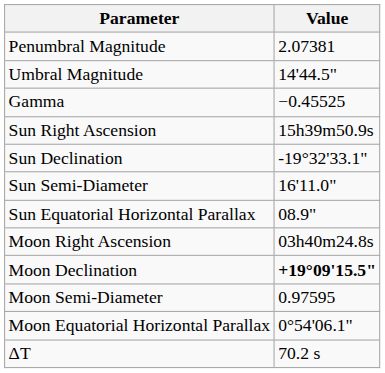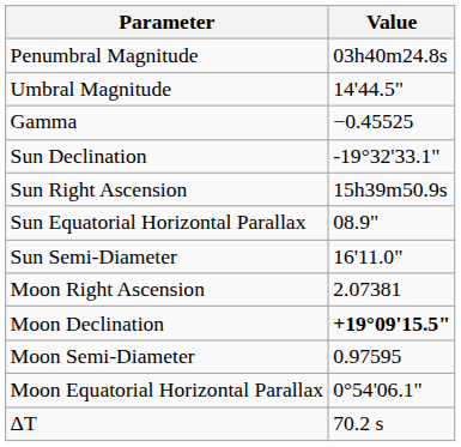Penumbral Magnitude | Value: 2.07381 -> 03h40m24.8s
rows swapped: Sun Right Ascension <-> Sun Declination
rows swapped: Sun Semi-Diameter <-> Sun Equatorial Horizontal Parallax
Moon Right Ascension | Value: 03h40m24.8s -> 2.07381
